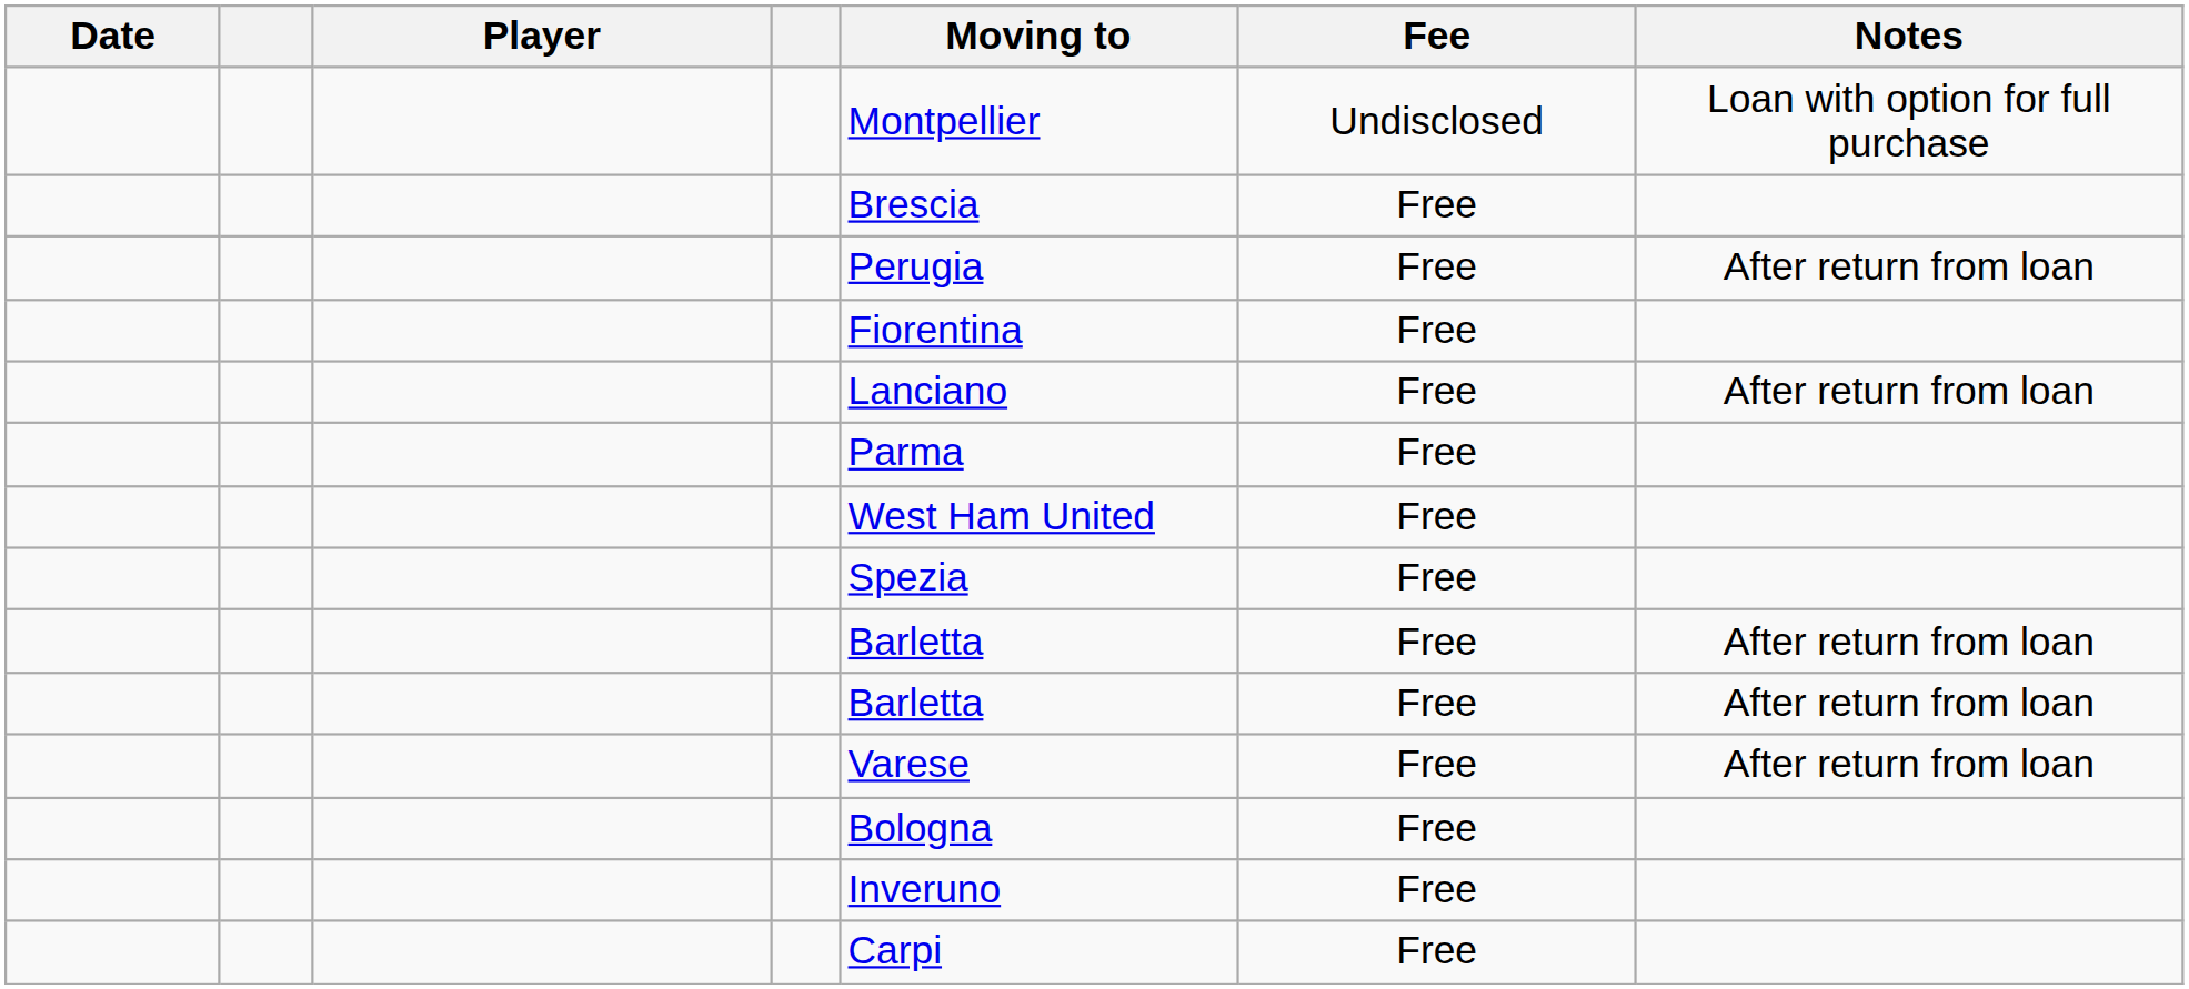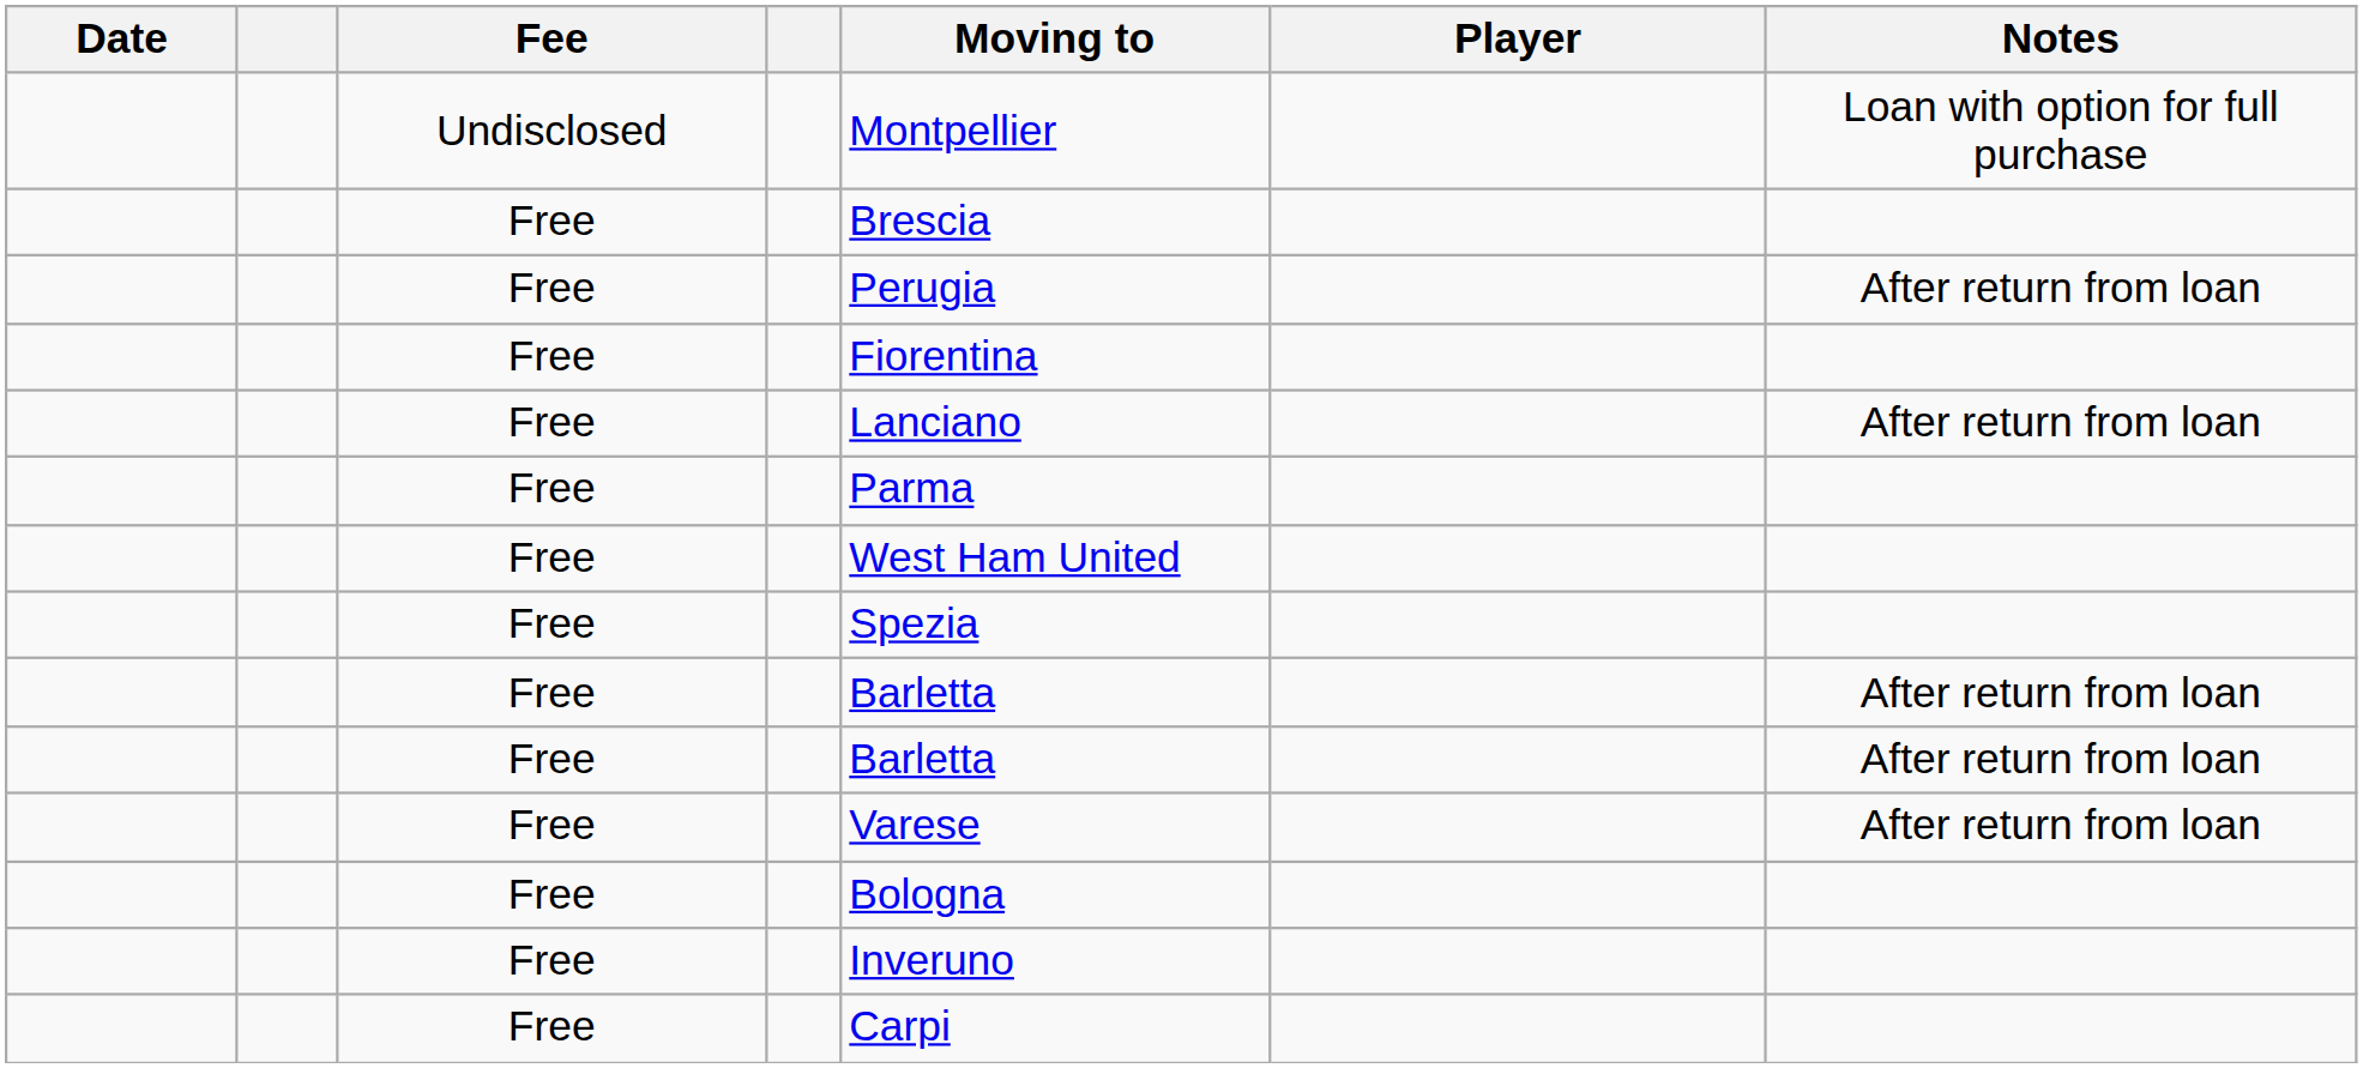columns swapped: Player <-> Fee
